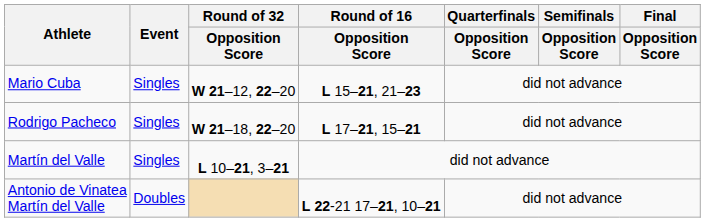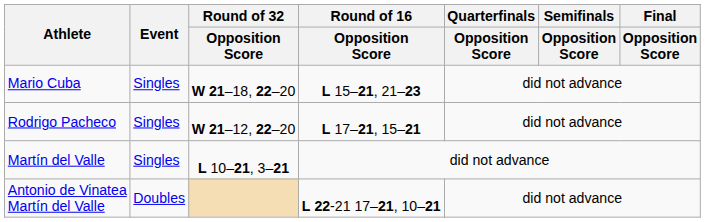Mario Cuba | Round of 32 / Opposition Score: W 21–12, 22–20 -> W 21–18, 22–20
Rodrigo Pacheco | Round of 32 / Opposition Score: W 21–18, 22–20 -> W 21–12, 22–20
